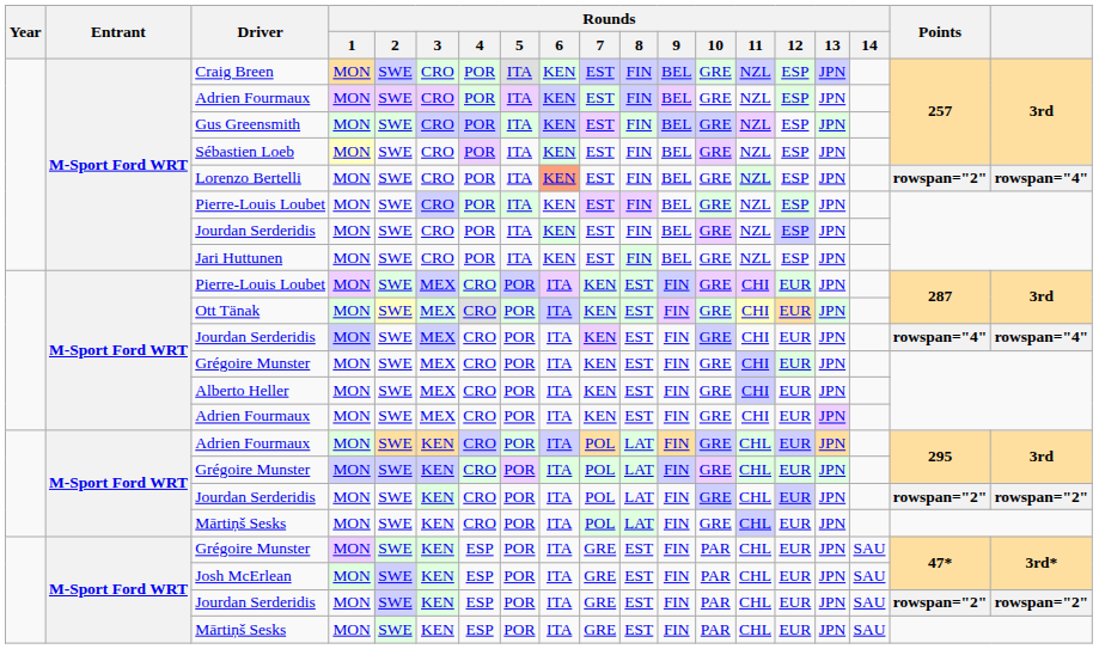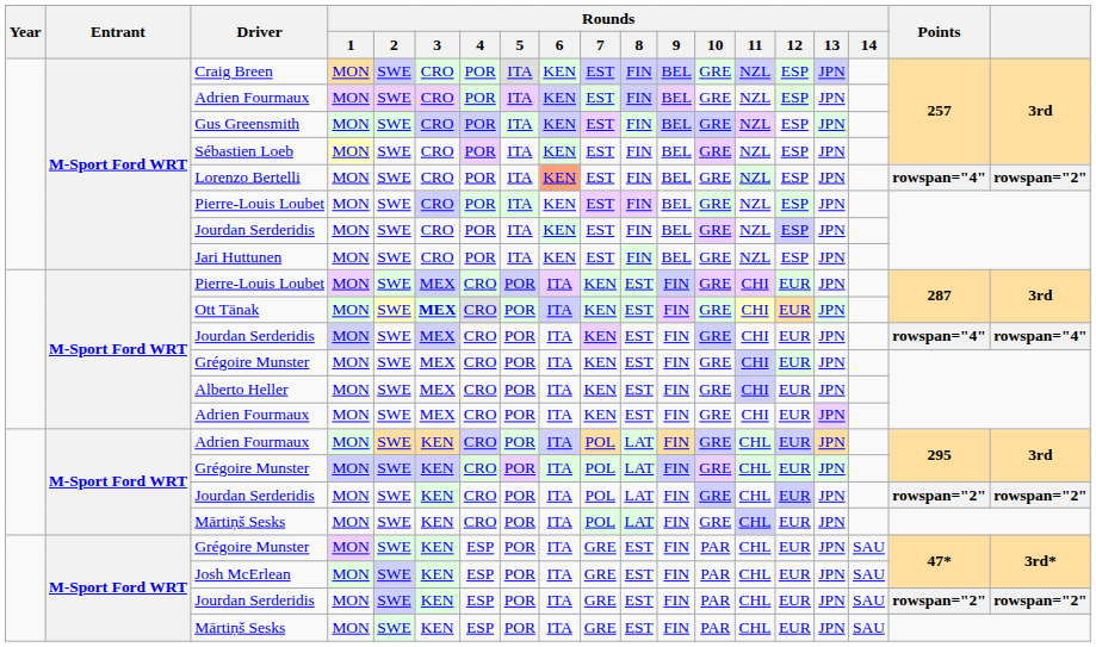Lorenzo Bertelli | Points: rowspan="2" -> rowspan="4"
Lorenzo Bertelli | column 19: rowspan="4" -> rowspan="2"
Ott Tänak | Rounds / 3: normal -> bold
